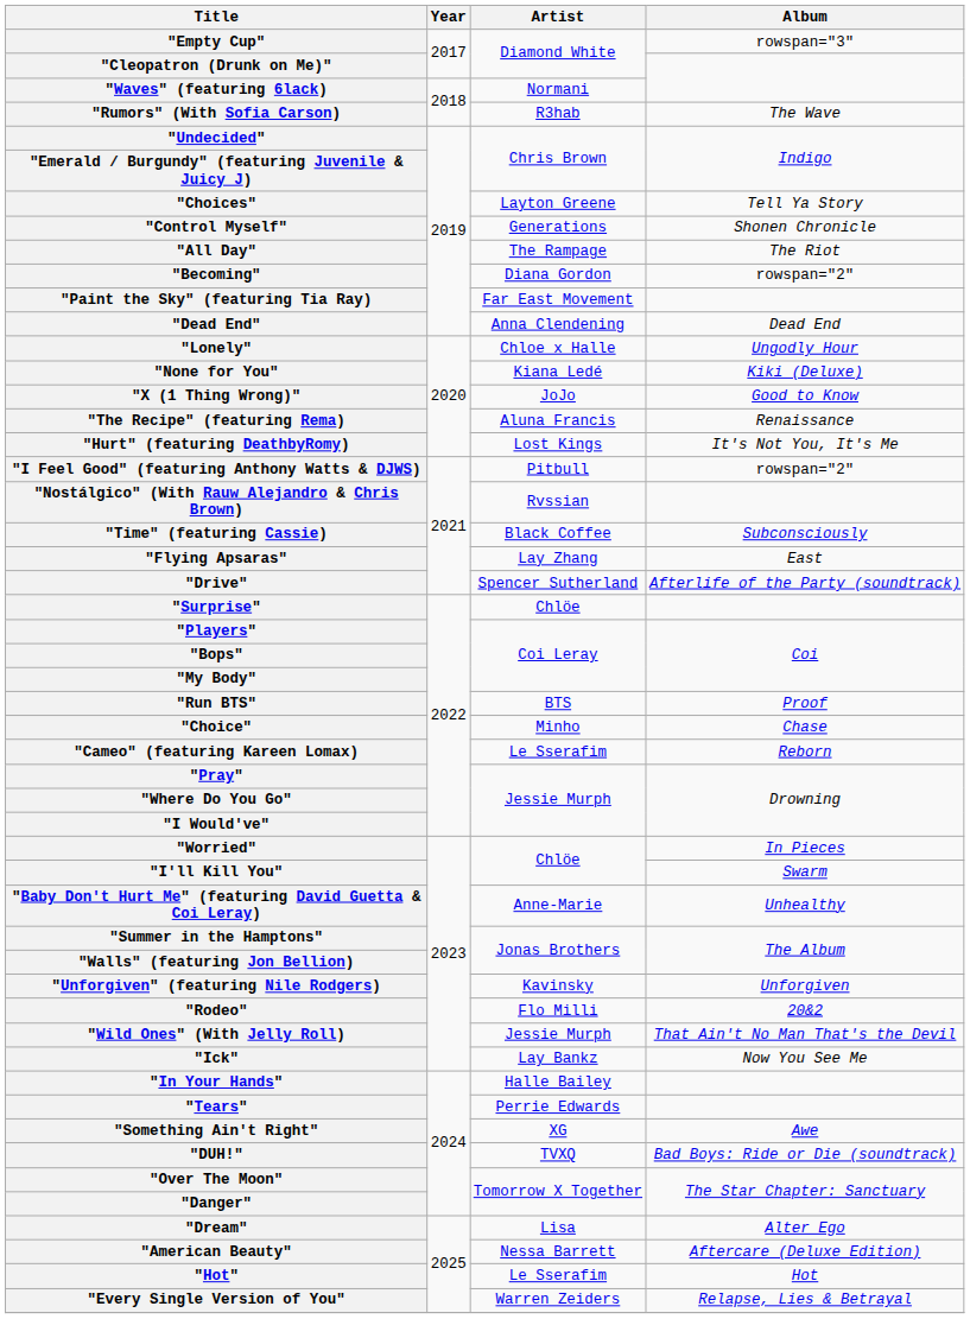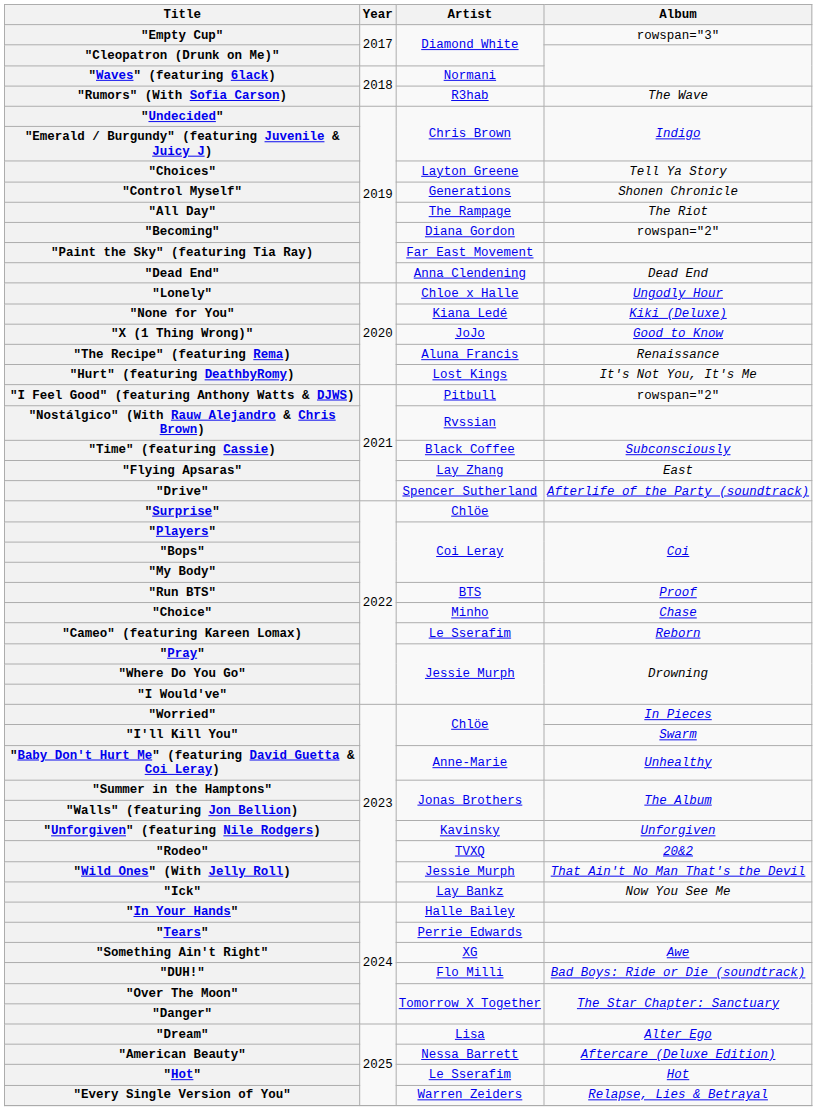"Rodeo" | Artist: Flo Milli -> TVXQ
"DUH!" | Artist: TVXQ -> Flo Milli
